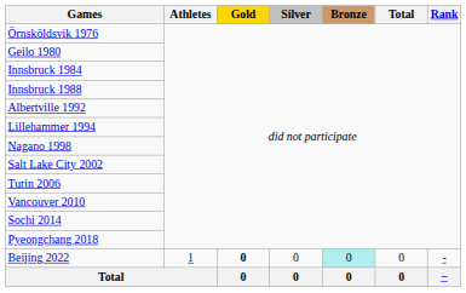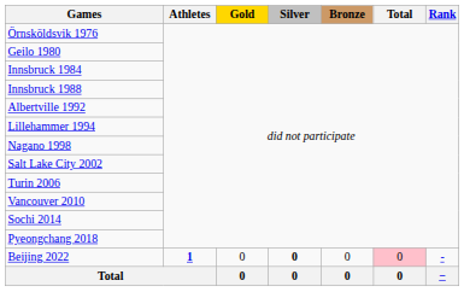Beijing 2022 | Athletes: normal -> bold
Beijing 2022 | Gold: bold -> normal
Beijing 2022 | Silver: normal -> bold
Beijing 2022 | Bronze: paleturquoise background -> no background
Beijing 2022 | Total: no background -> pink background
